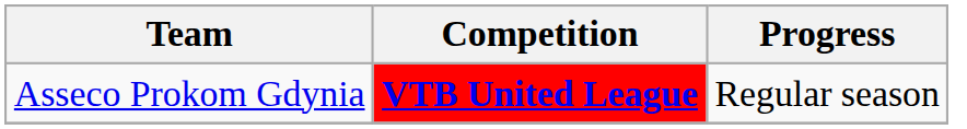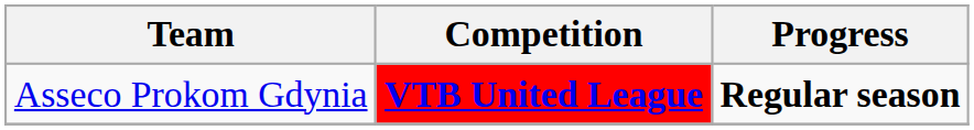Asseco Prokom Gdynia | Progress: normal -> bold
